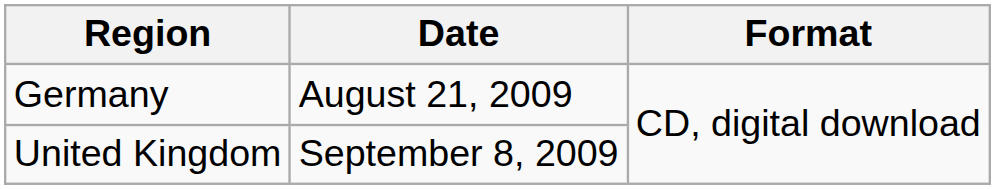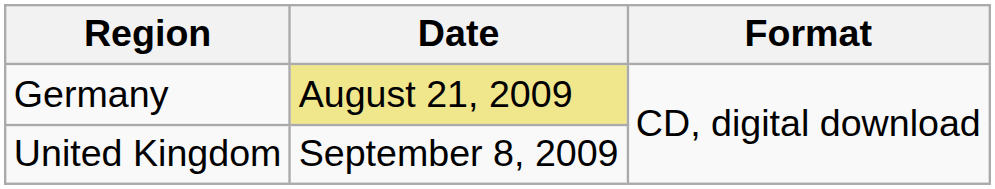Germany | Date: no background -> khaki background
